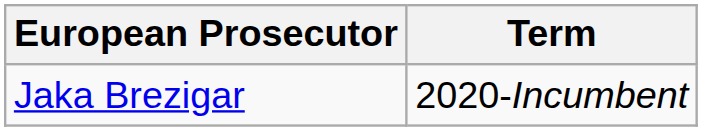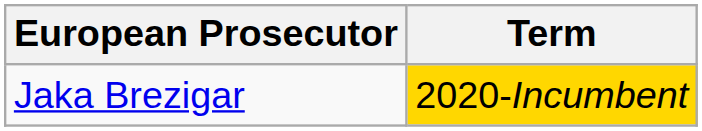Jaka Brezigar | Term: no background -> gold background
